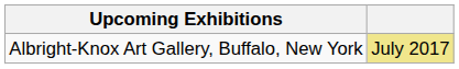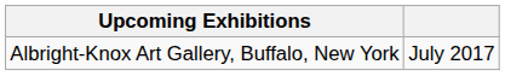Albright-Knox Art Gallery, Buffalo, New York | column 2: khaki background -> no background
